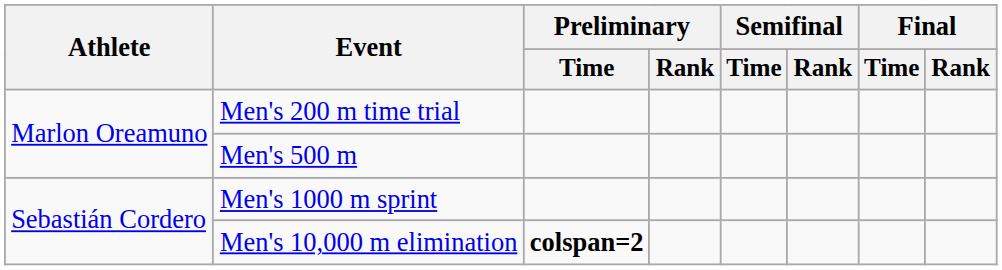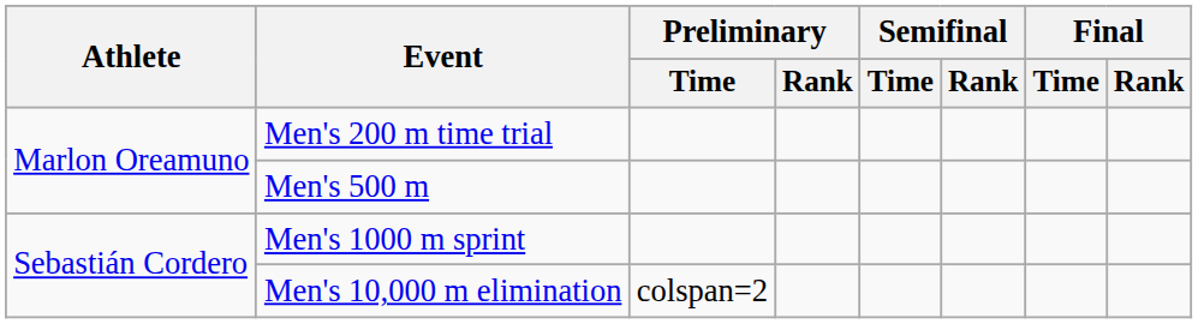Men's 10,000 m elimination | Preliminary / Time: bold -> normal
